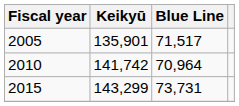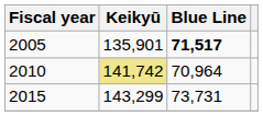2005 | Blue Line: normal -> bold
2010 | Keikyū: no background -> khaki background
